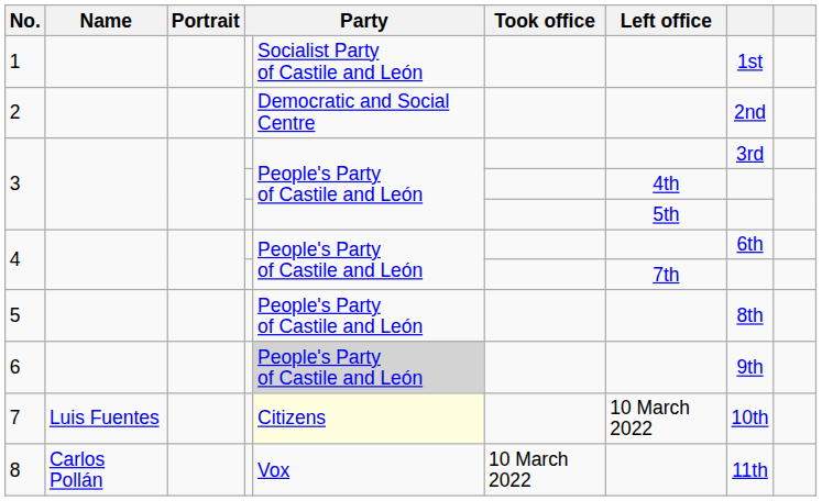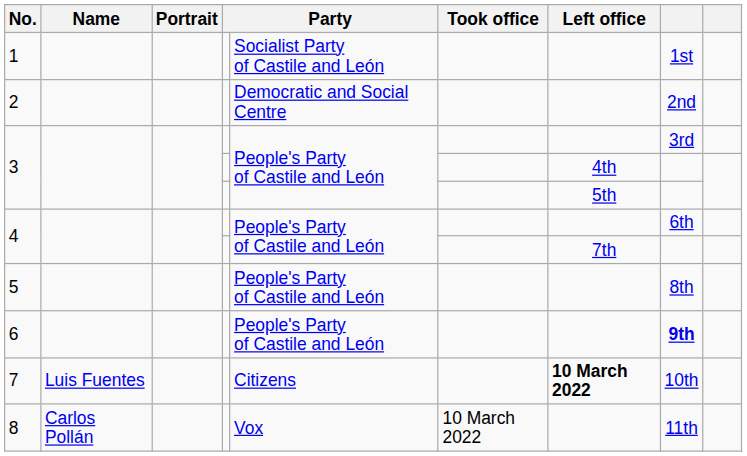6 | column 5: lightgrey background -> no background
6 | column 8: normal -> bold
7 | column 5: lightyellow background -> no background
7 | Left office: normal -> bold
